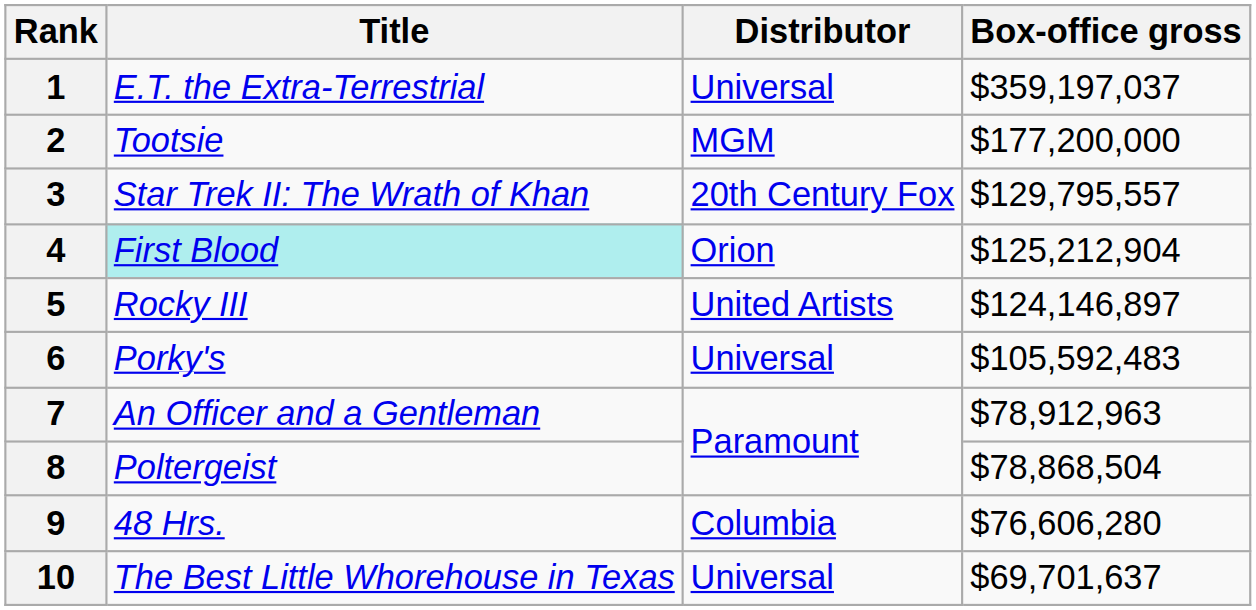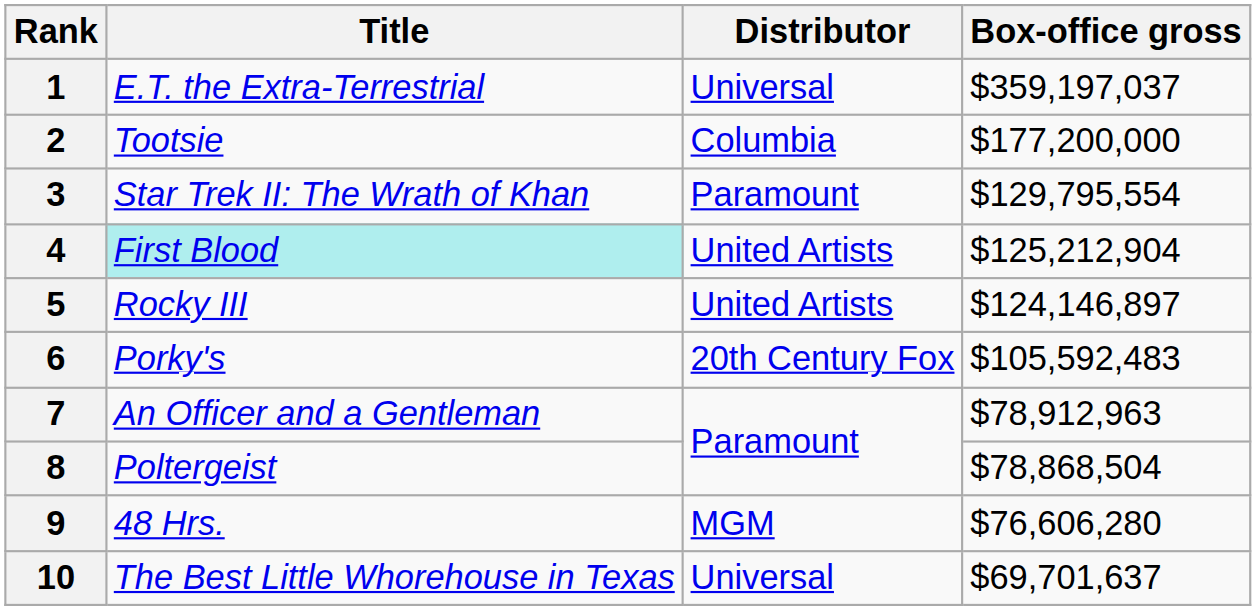2 | Distributor: MGM -> Columbia
3 | Distributor: 20th Century Fox -> Paramount
3 | Box-office gross: $129,795,557 -> $129,795,554
4 | Distributor: Orion -> United Artists
6 | Distributor: Universal -> 20th Century Fox
9 | Distributor: Columbia -> MGM
